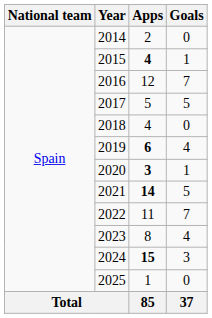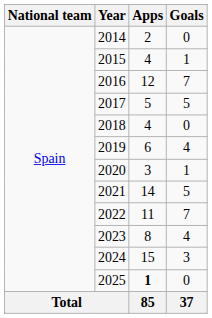2015 | Apps: bold -> normal
2019 | Apps: bold -> normal
2020 | Apps: bold -> normal
2021 | Apps: bold -> normal
2024 | Apps: bold -> normal
2025 | Apps: normal -> bold
